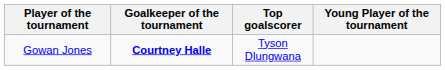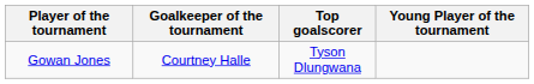Gowan Jones | Goalkeeper of the tournament: bold -> normal
